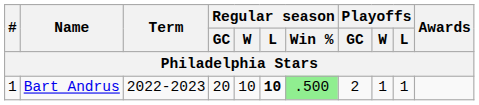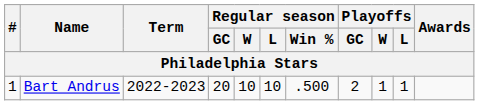Bart Andrus | Regular season / L: bold -> normal
Bart Andrus | Regular season / Win %: lightgreen background -> no background
